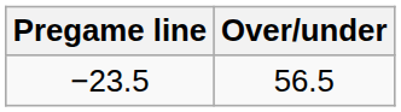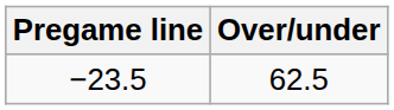−23.5 | Over/under: 56.5 -> 62.5
